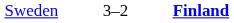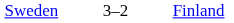Sweden | column 3: bold -> normal
